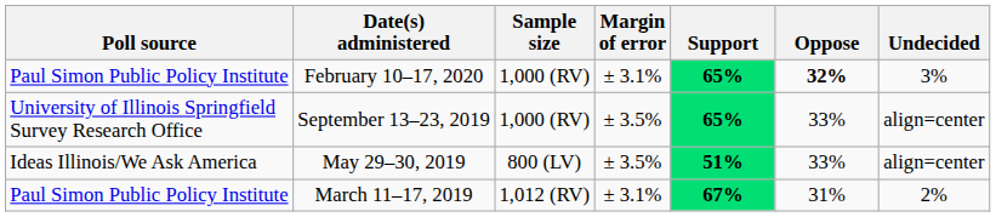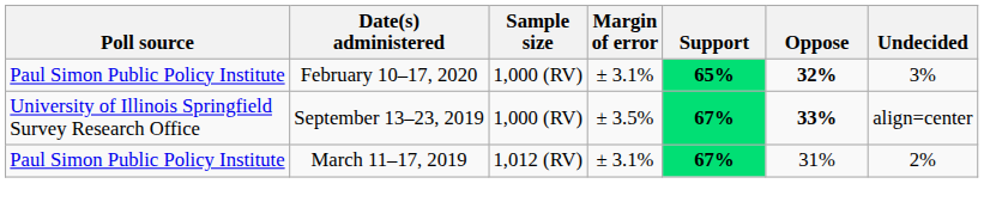September 13–23, 2019 | Support: 65% -> 67%
September 13–23, 2019 | Oppose: normal -> bold
- row: Ideas Illinois/We Ask America | May 29–30, 2019 | 800 (LV) | ± 3.5% | 51% | 33% | align=center
